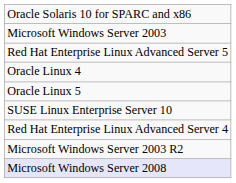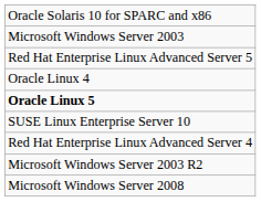row 5 | column 1: normal -> bold
row 9 | column 1: lavender background -> no background
